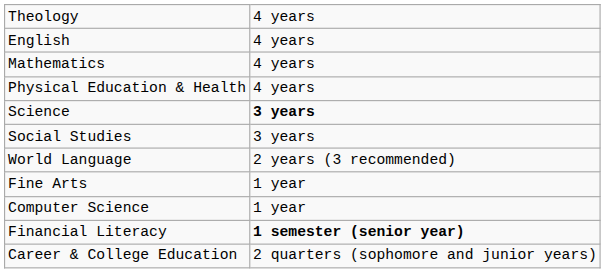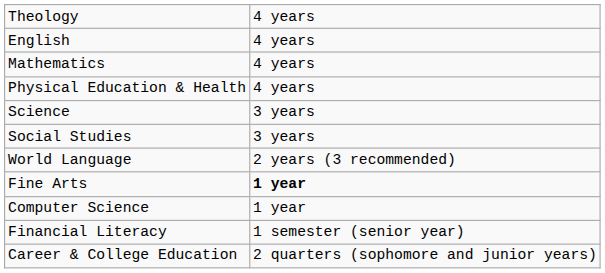Science | column 2: bold -> normal
Fine Arts | column 2: normal -> bold
Financial Literacy | column 2: bold -> normal
